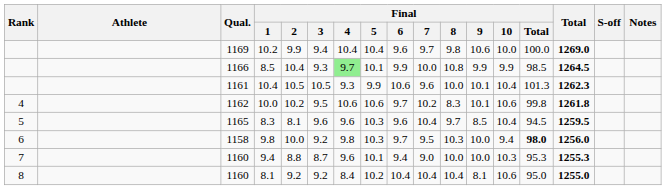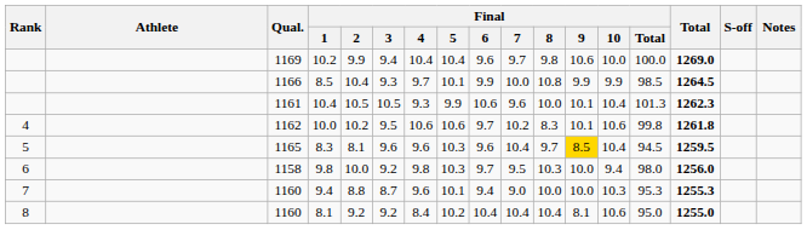row 4 | Final / 4: lightgreen background -> no background
row 7 | Final / 9: no background -> gold background
row 8 | Final / Total: bold -> normal
